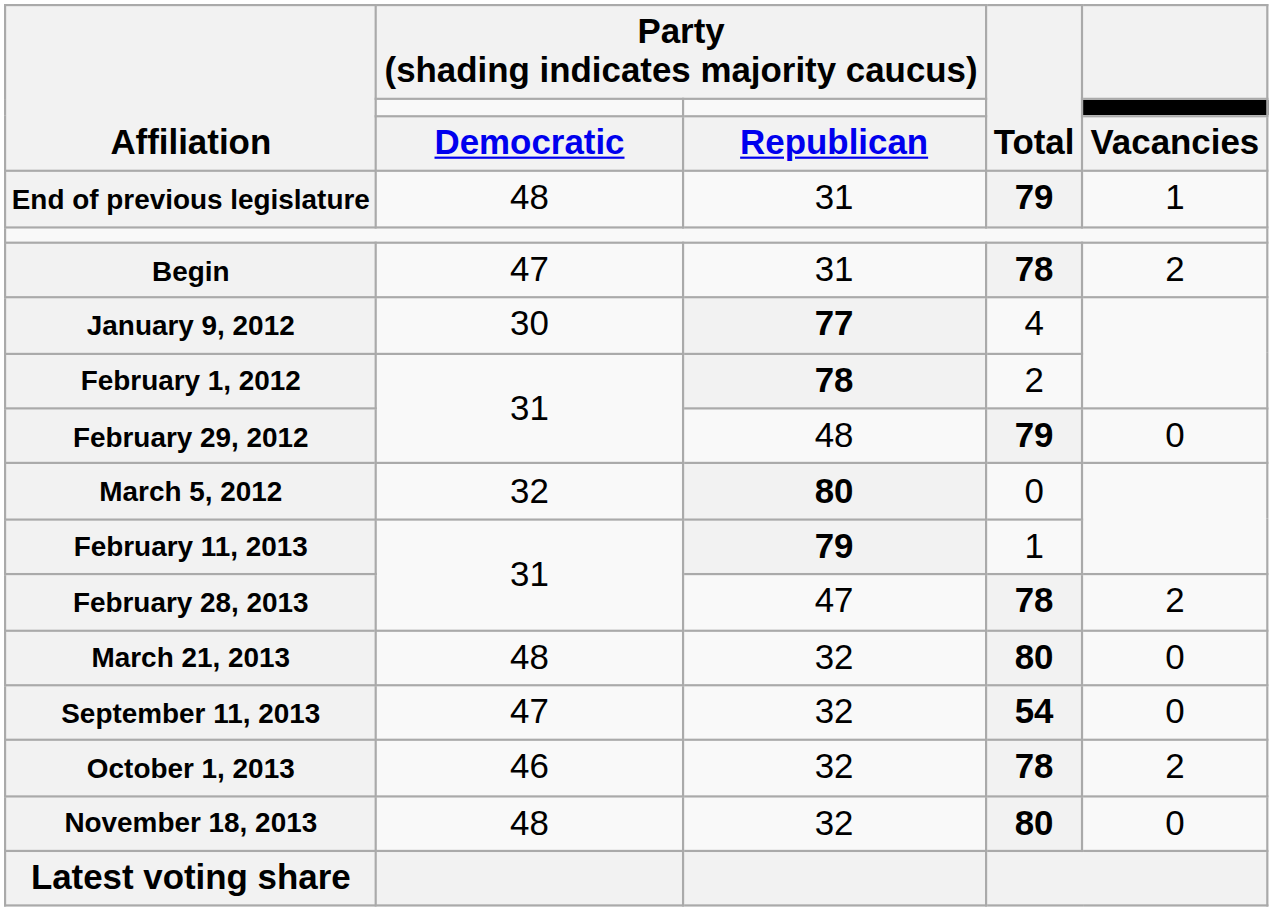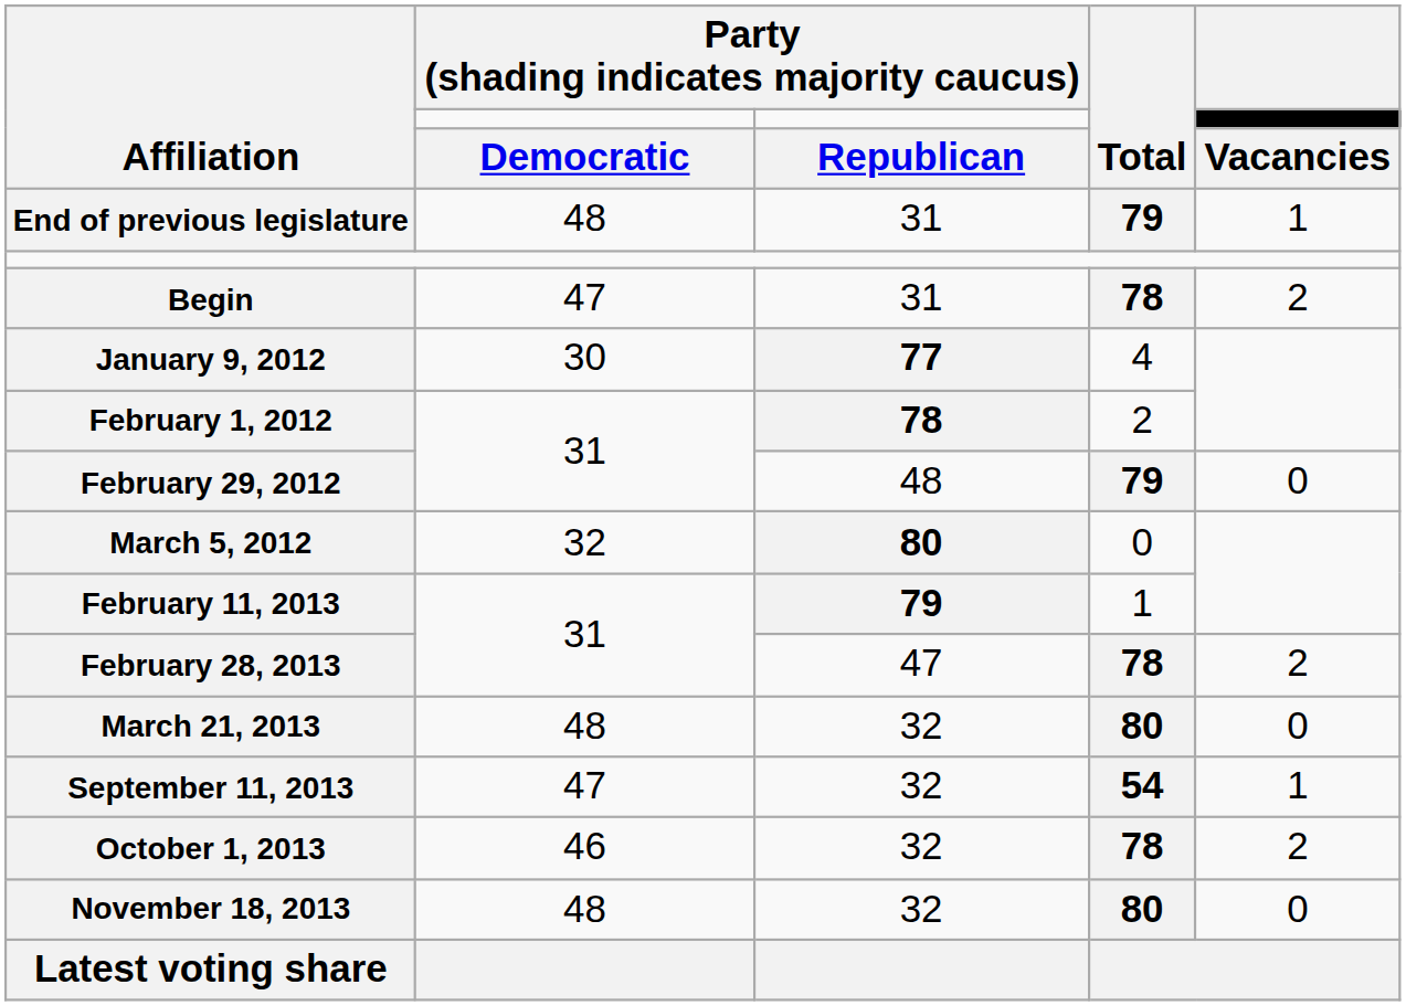September 11, 2013 | column 5: 0 -> 1
